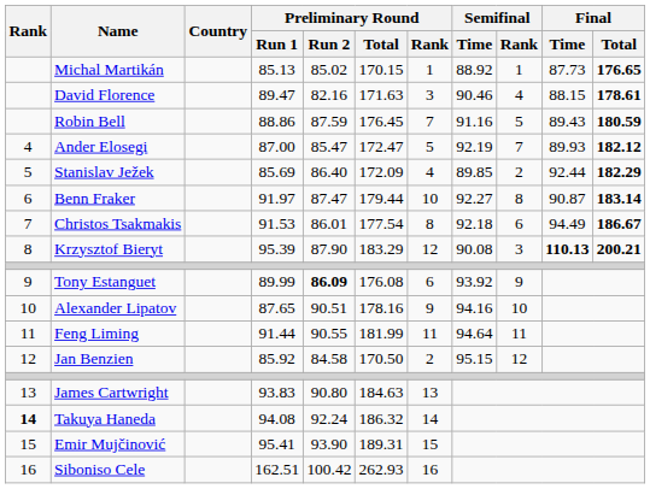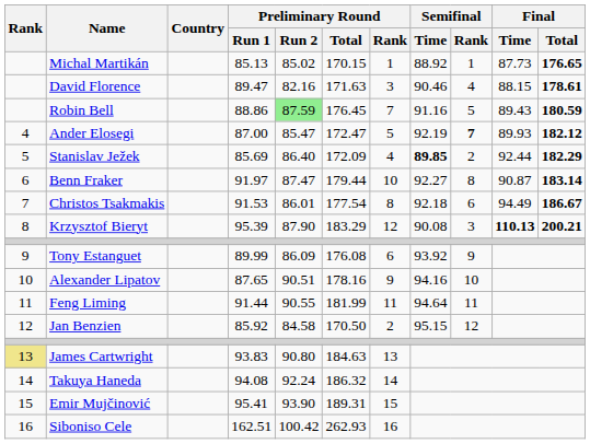Robin Bell | Preliminary Round / Run 2: no background -> lightgreen background
Ander Elosegi | Semifinal / Rank: normal -> bold
Stanislav Ježek | Semifinal / Time: normal -> bold
Tony Estanguet | Preliminary Round / Run 2: bold -> normal
James Cartwright | Rank: no background -> khaki background
Takuya Haneda | Rank: bold -> normal
